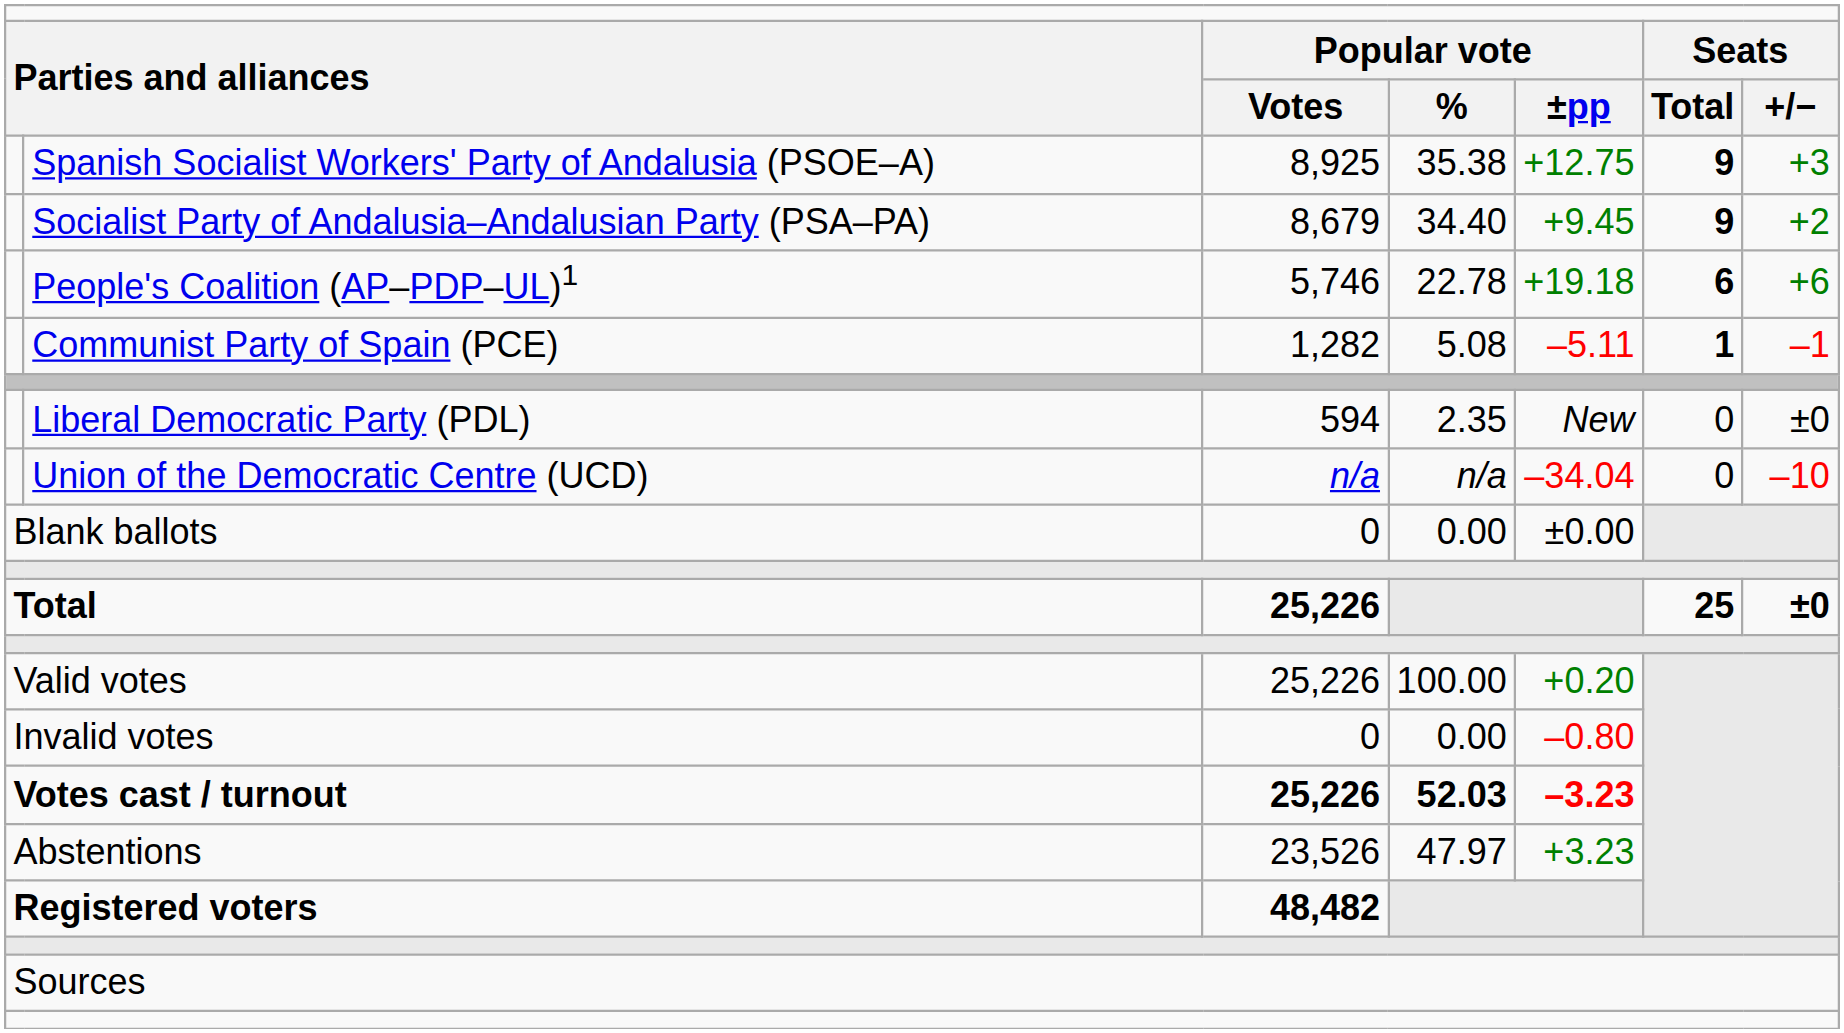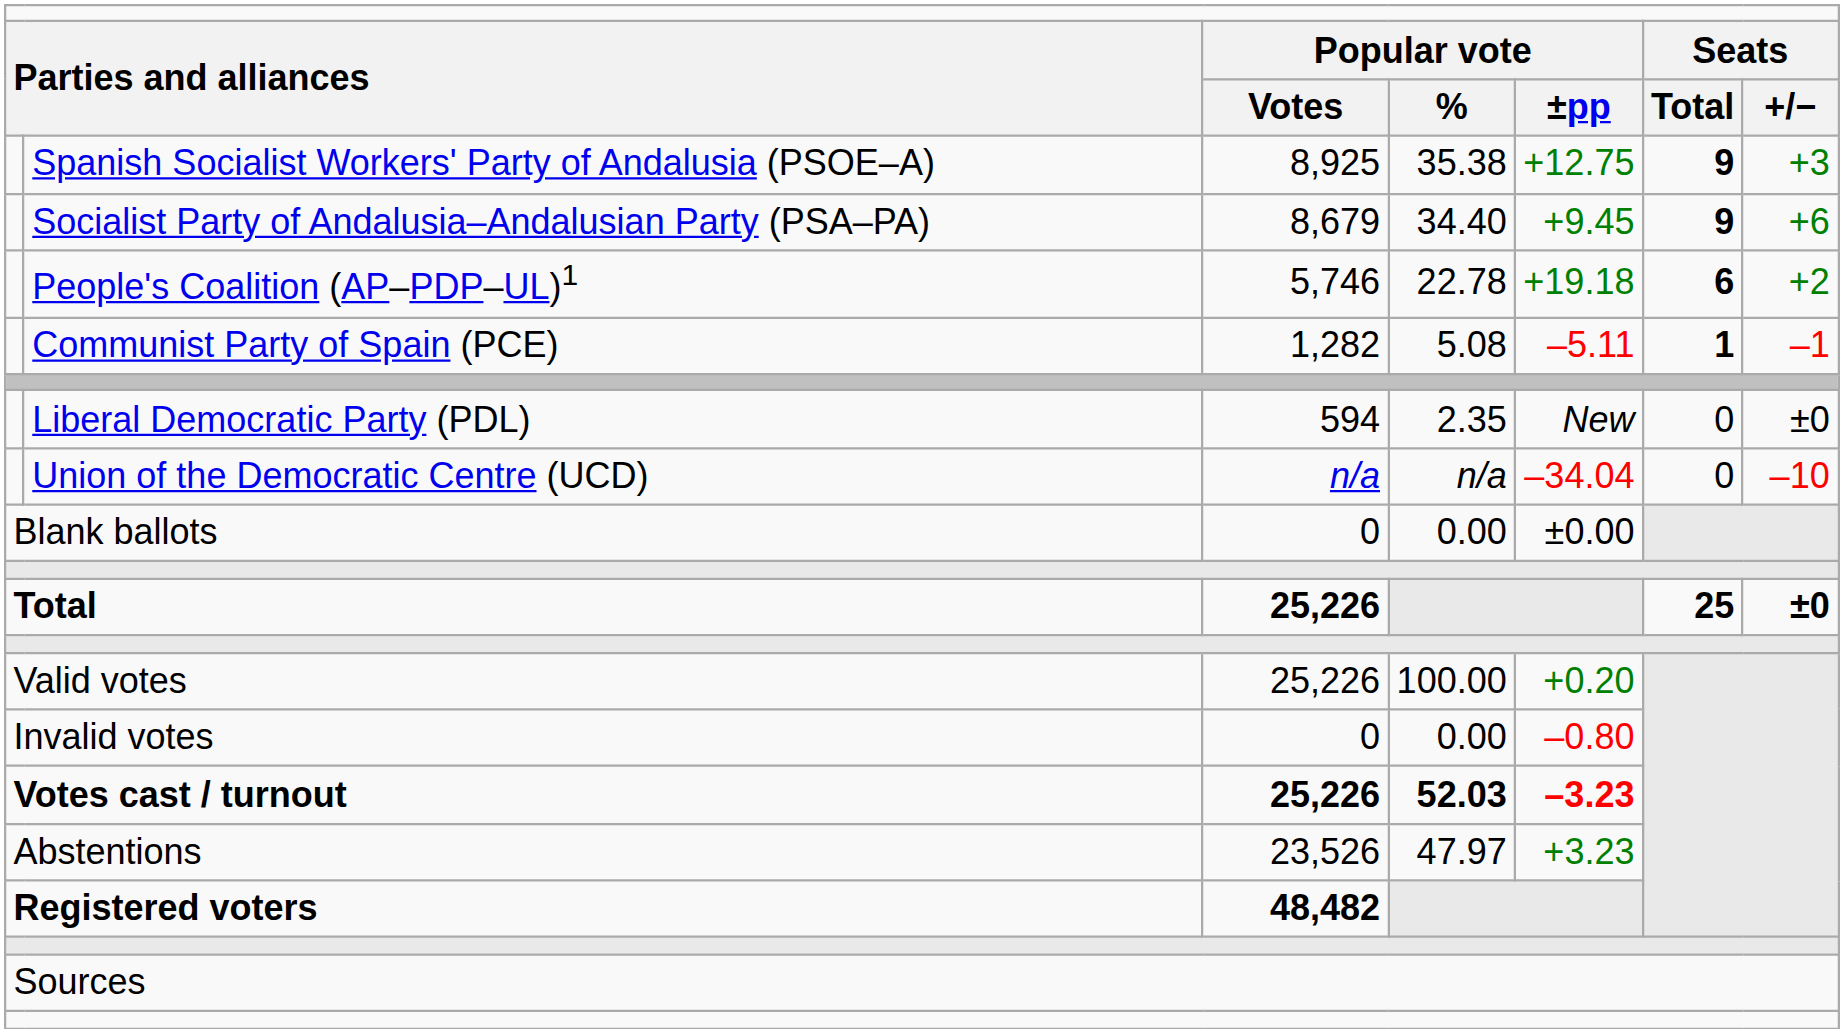Socialist Party of Andalusia–Andalusian Party (PSA–PA) | column 7: +2 -> +6
People's Coalition (AP–PDP–UL)1 | column 7: +6 -> +2
